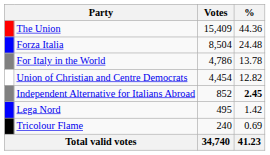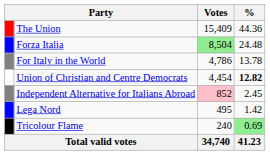Forza Italia | Votes: no background -> lightgreen background
Union of Christian and Centre Democrats | %: normal -> bold
Independent Alternative for Italians Abroad | Votes: no background -> pink background
Independent Alternative for Italians Abroad | %: bold -> normal
Tricolour Flame | %: no background -> lightgreen background
